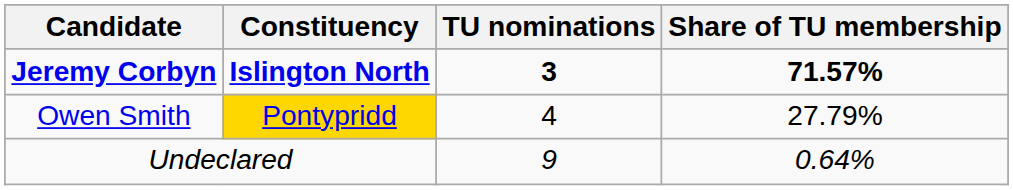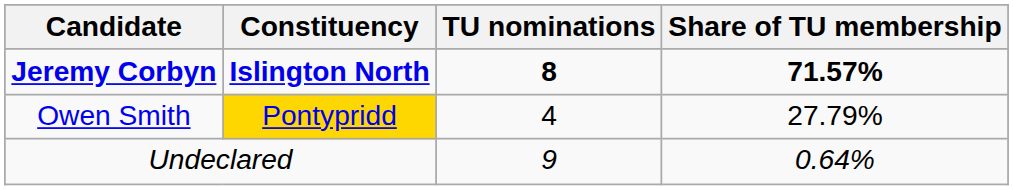Jeremy Corbyn | TU nominations: 3 -> 8
